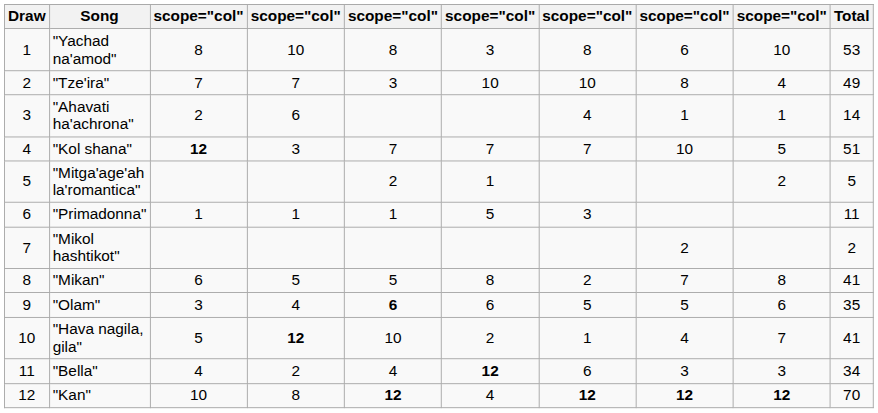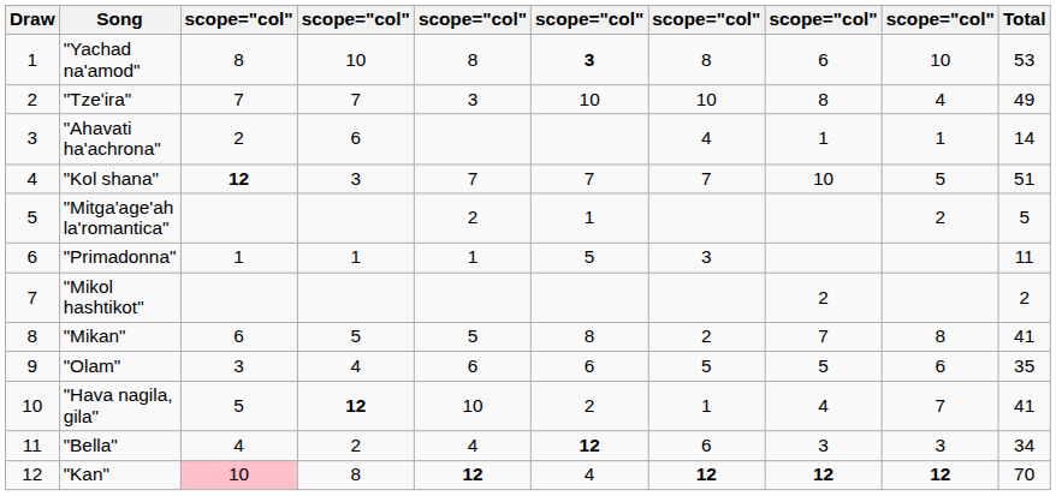"Yachad na'amod" | column 6: normal -> bold
"Olam" | column 5: bold -> normal
"Kan" | column 3: no background -> pink background
